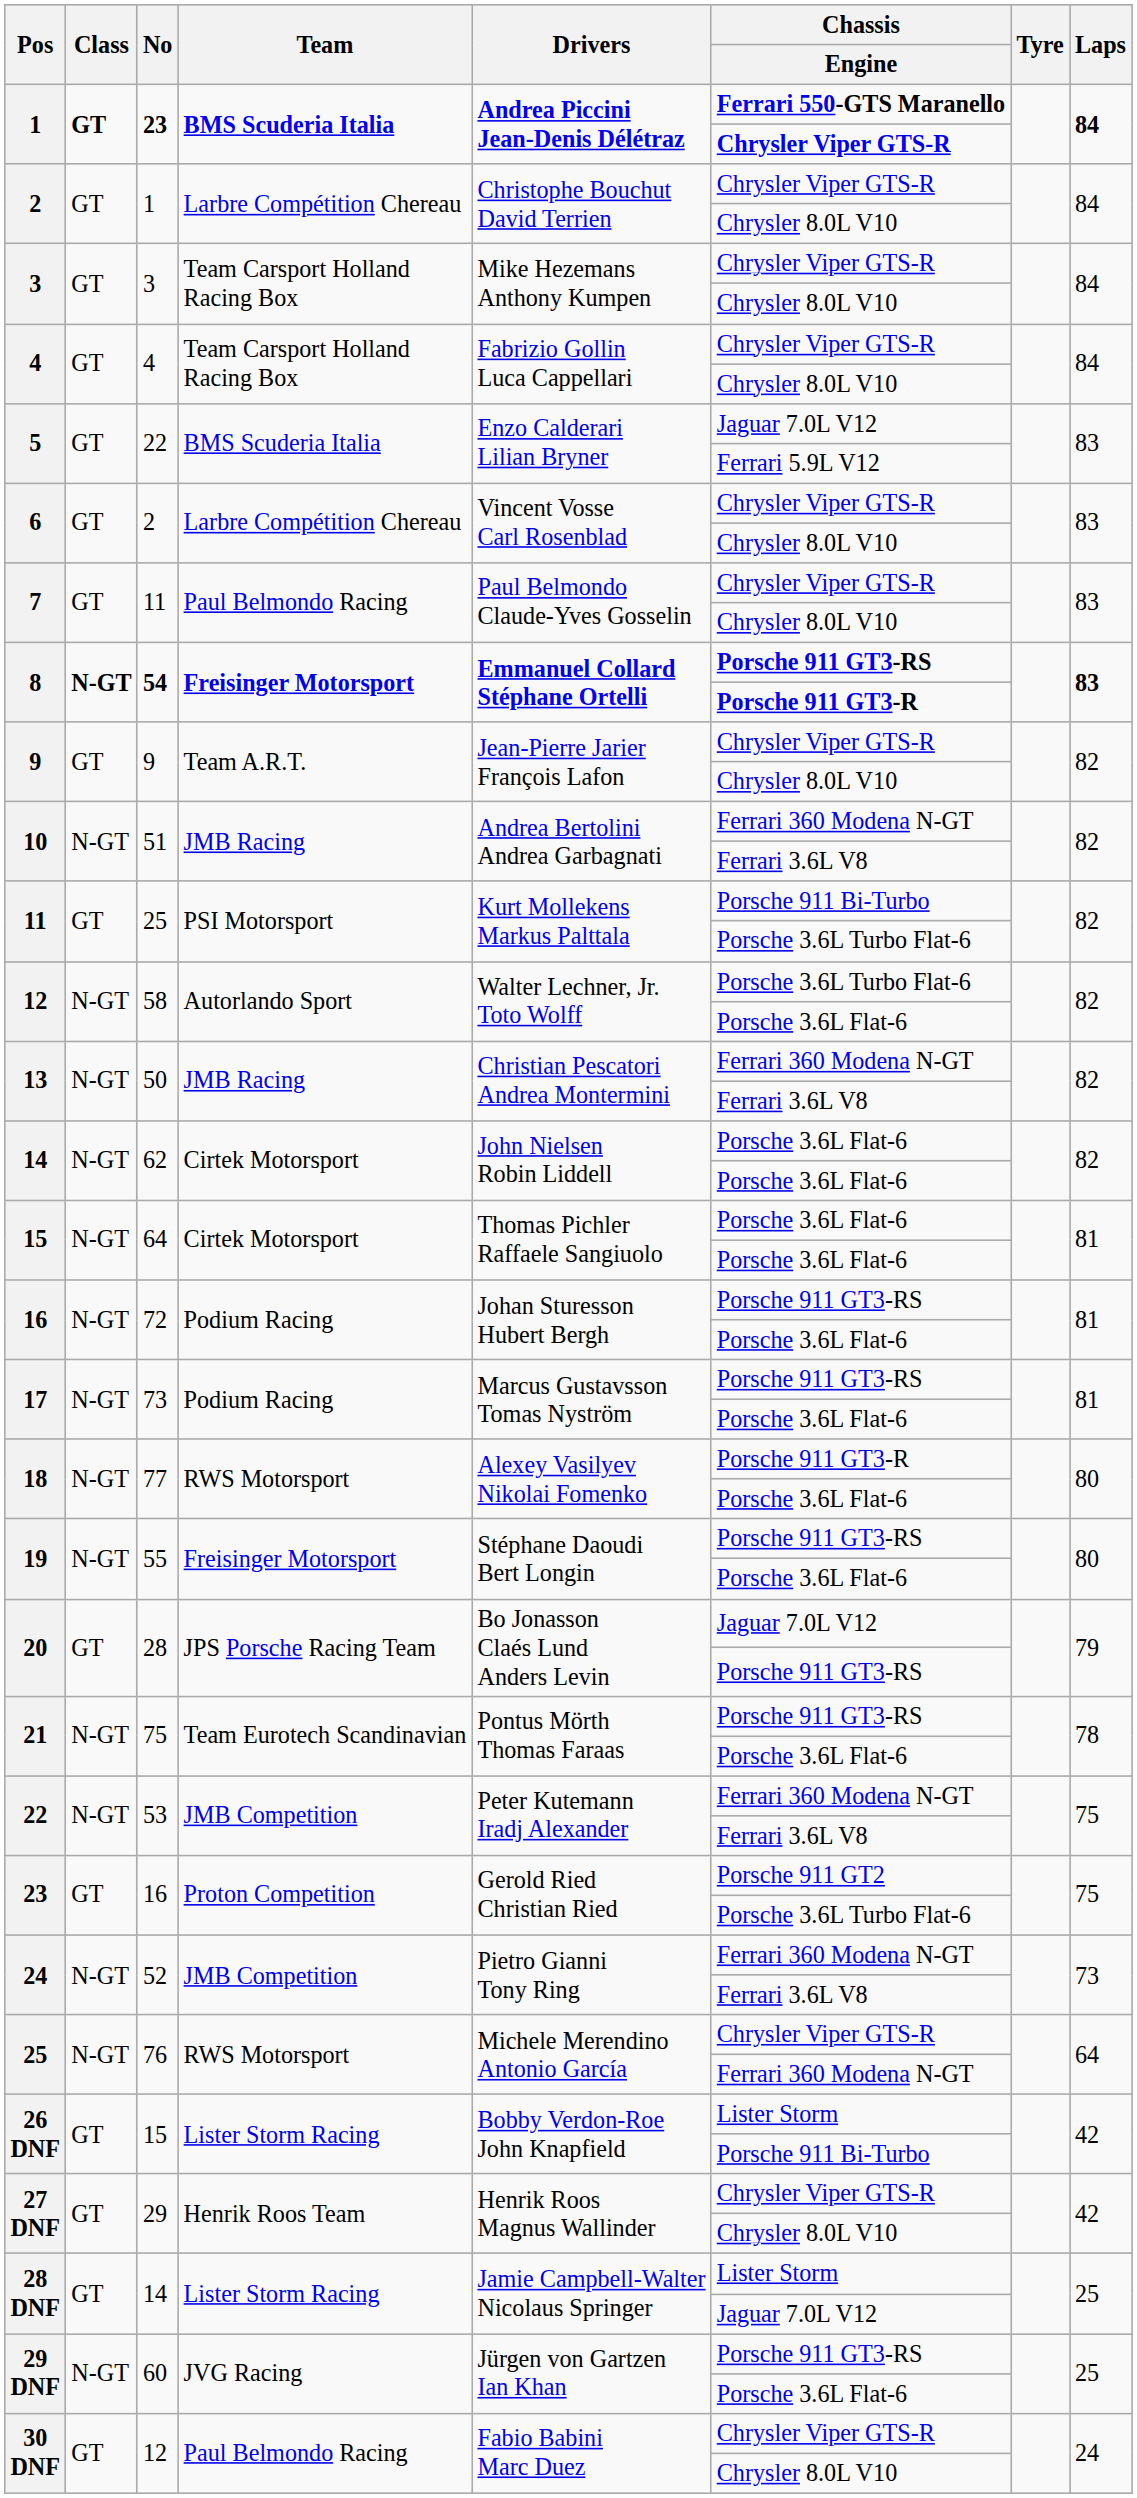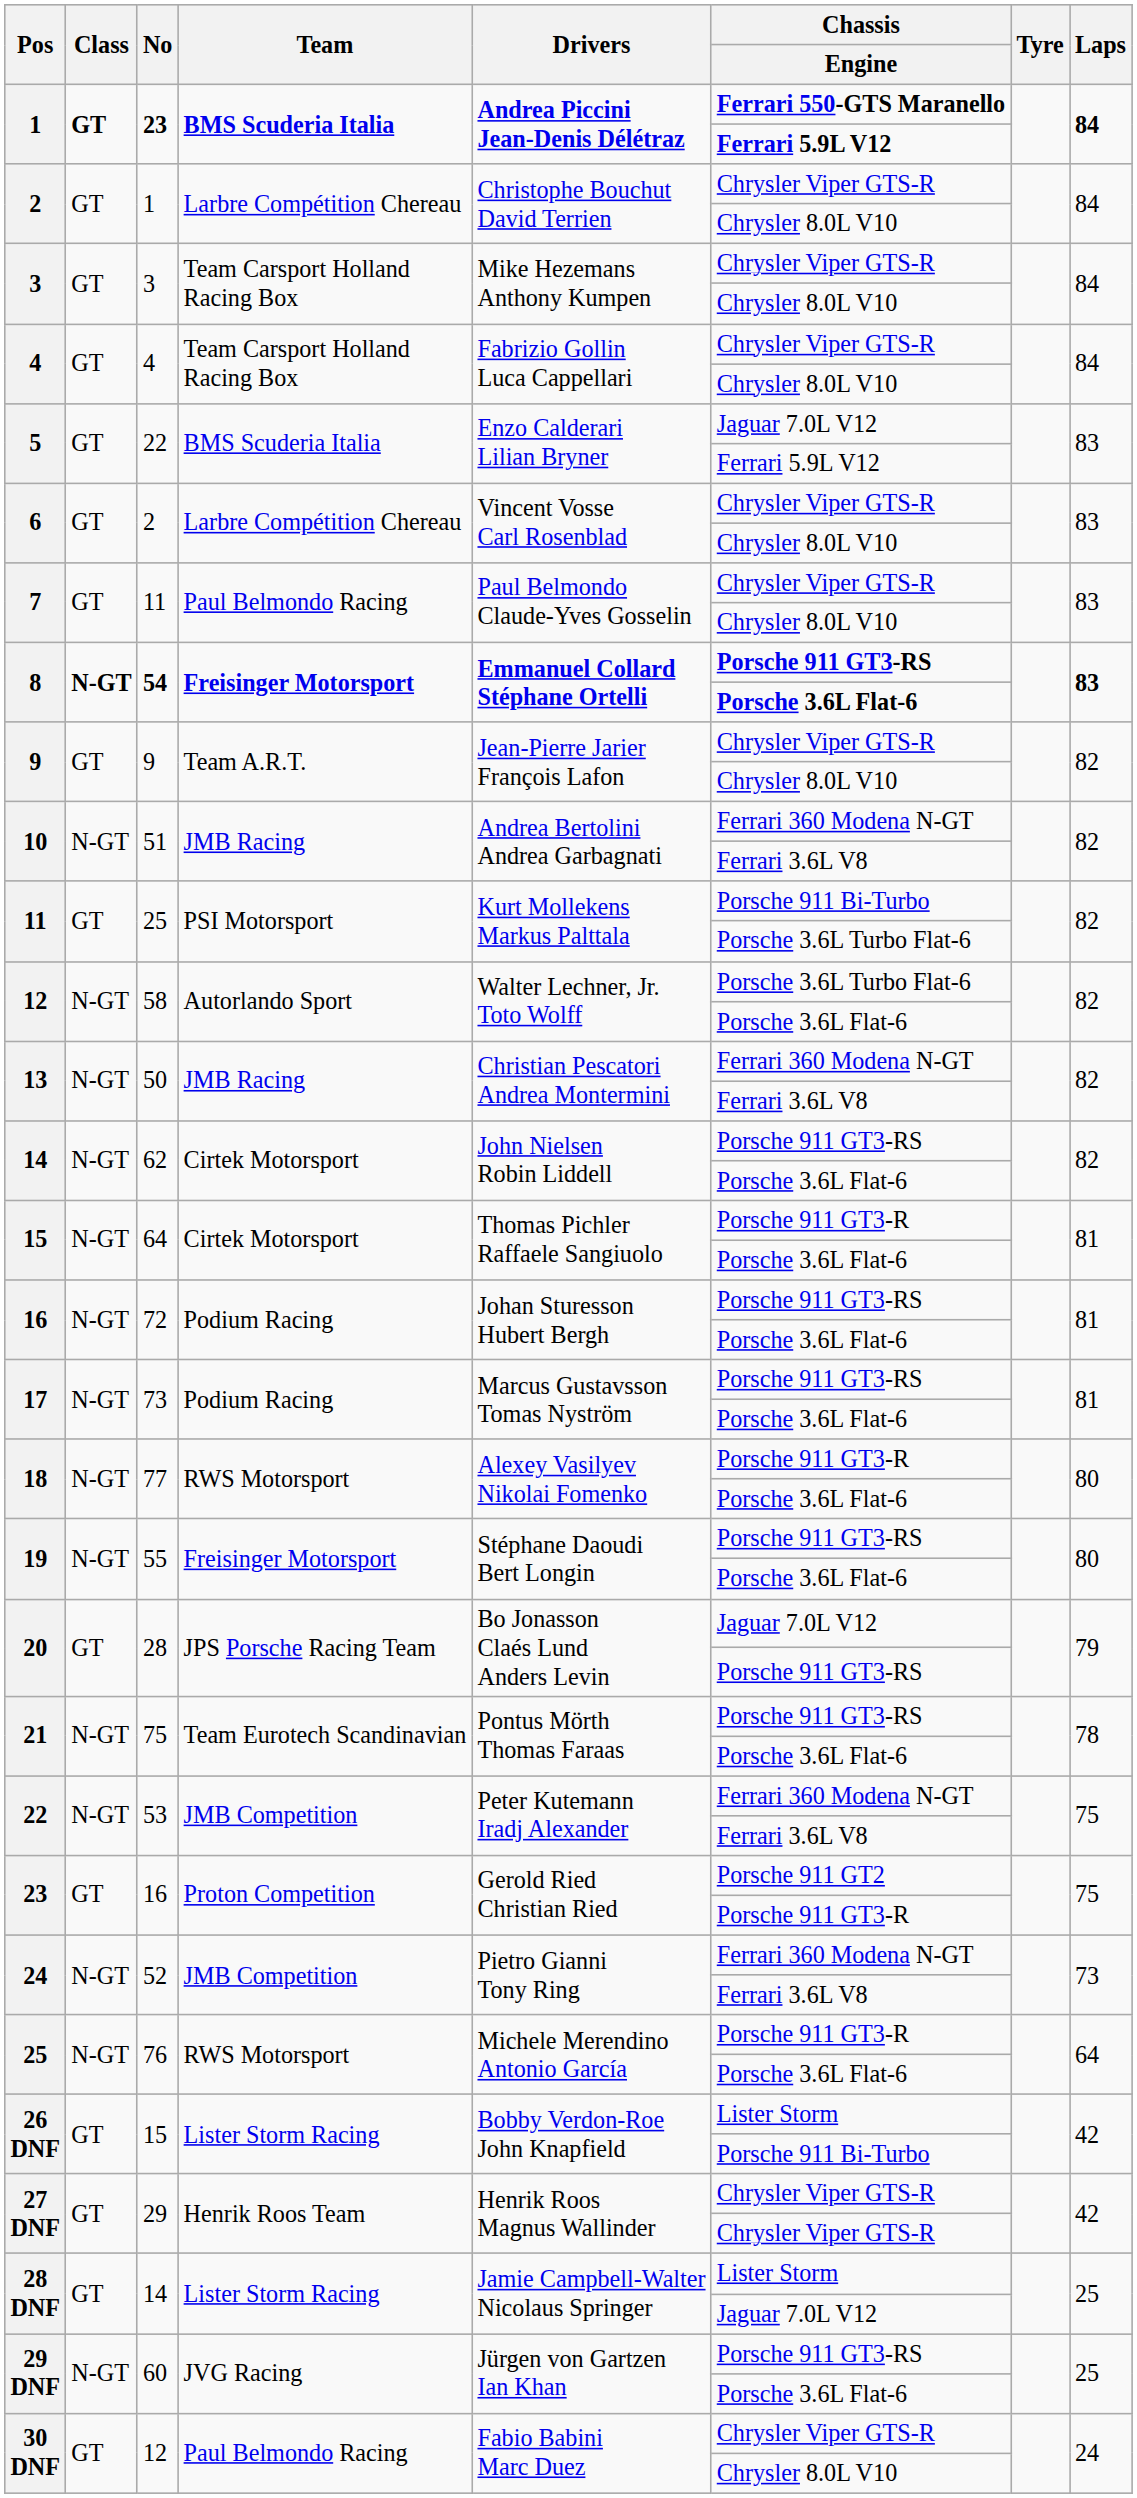row 4 | Chassis / Engine: Chrysler Viper GTS-R -> Ferrari 5.9L V12
row 18 | Chassis / Engine: Porsche 911 GT3-R -> Porsche 3.6L Flat-6
row 29 | Chassis / Engine: Porsche 3.6L Flat-6 -> Porsche 911 GT3-RS
row 31 | Chassis / Engine: Porsche 3.6L Flat-6 -> Porsche 911 GT3-R
row 48 | Chassis / Engine: Porsche 3.6L Turbo Flat-6 -> Porsche 911 GT3-R
row 51 | Chassis / Engine: Chrysler Viper GTS-R -> Porsche 911 GT3-R
row 52 | Chassis / Engine: Ferrari 360 Modena N-GT -> Porsche 3.6L Flat-6
row 56 | Chassis / Engine: Chrysler 8.0L V10 -> Chrysler Viper GTS-R
